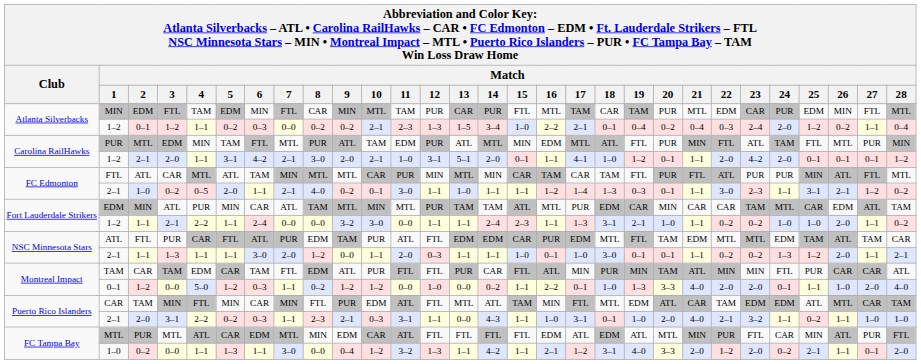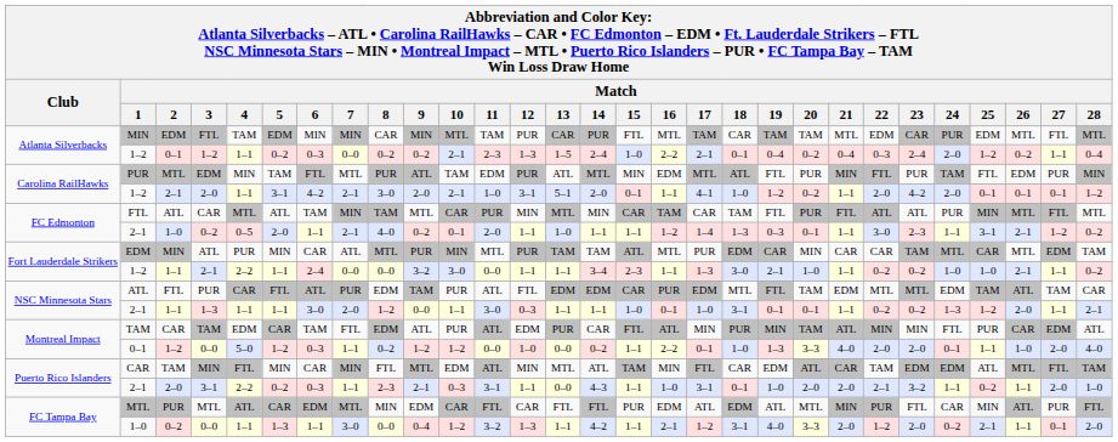row 4 | Match / 7: FTL -> MIN
row 4 | Match / 20: PUR -> TAM
row 4 | Match / 26: MIN -> MTL
row 5 | Match / 14: 3–4 -> 2–4
row 6 | Match / 23: ATL -> PUR
row 6 | Match / 26: MTL -> EDM
row 7 | Match / 20: 0–1 -> 0–2
row 8 | Match / 8: MTL -> TAM
row 8 | Match / 23: PUR -> ATL
row 8 | Match / 26: ATL -> MTL
row 9 | Match / 11: 3–0 -> 2–0
row 10 | Match / 8: TAM -> MTL
row 10 | Match / 9: MTL -> PUR
row 10 | Match / 26: EDM -> MTL
row 10 | Match / 27: ATL -> EDM
row 11 | Match / 14: 2–4 -> 3–4
row 11 | Match / 18: 3–1 -> 3–0
row 11 | Match / 26: 2–0 -> 2–1
row 13 | Match / 11: 2–0 -> 3–0
row 13 | Match / 18: 3–0 -> 3–1
row 14 | Match / 11: FTL -> ATL
row 14 | Match / 12: FTL -> EDM
row 14 | Match / 27: CAR -> EDM
row 16 | Match / 9: PUR -> MTL
row 16 | Match / 12: FTL -> MIN
row 16 | Match / 18: MTL -> CAR
row 16 | Match / 27: CAR -> FTL
row 17 | Match / 21: 4–0 -> 2–0
row 17 | Match / 27: 1–0 -> 2–0
row 18 | Match / 11: ATL -> FTL
row 18 | Match / 12: FTL -> CAR
row 18 | Match / 15: FTL -> PUR
